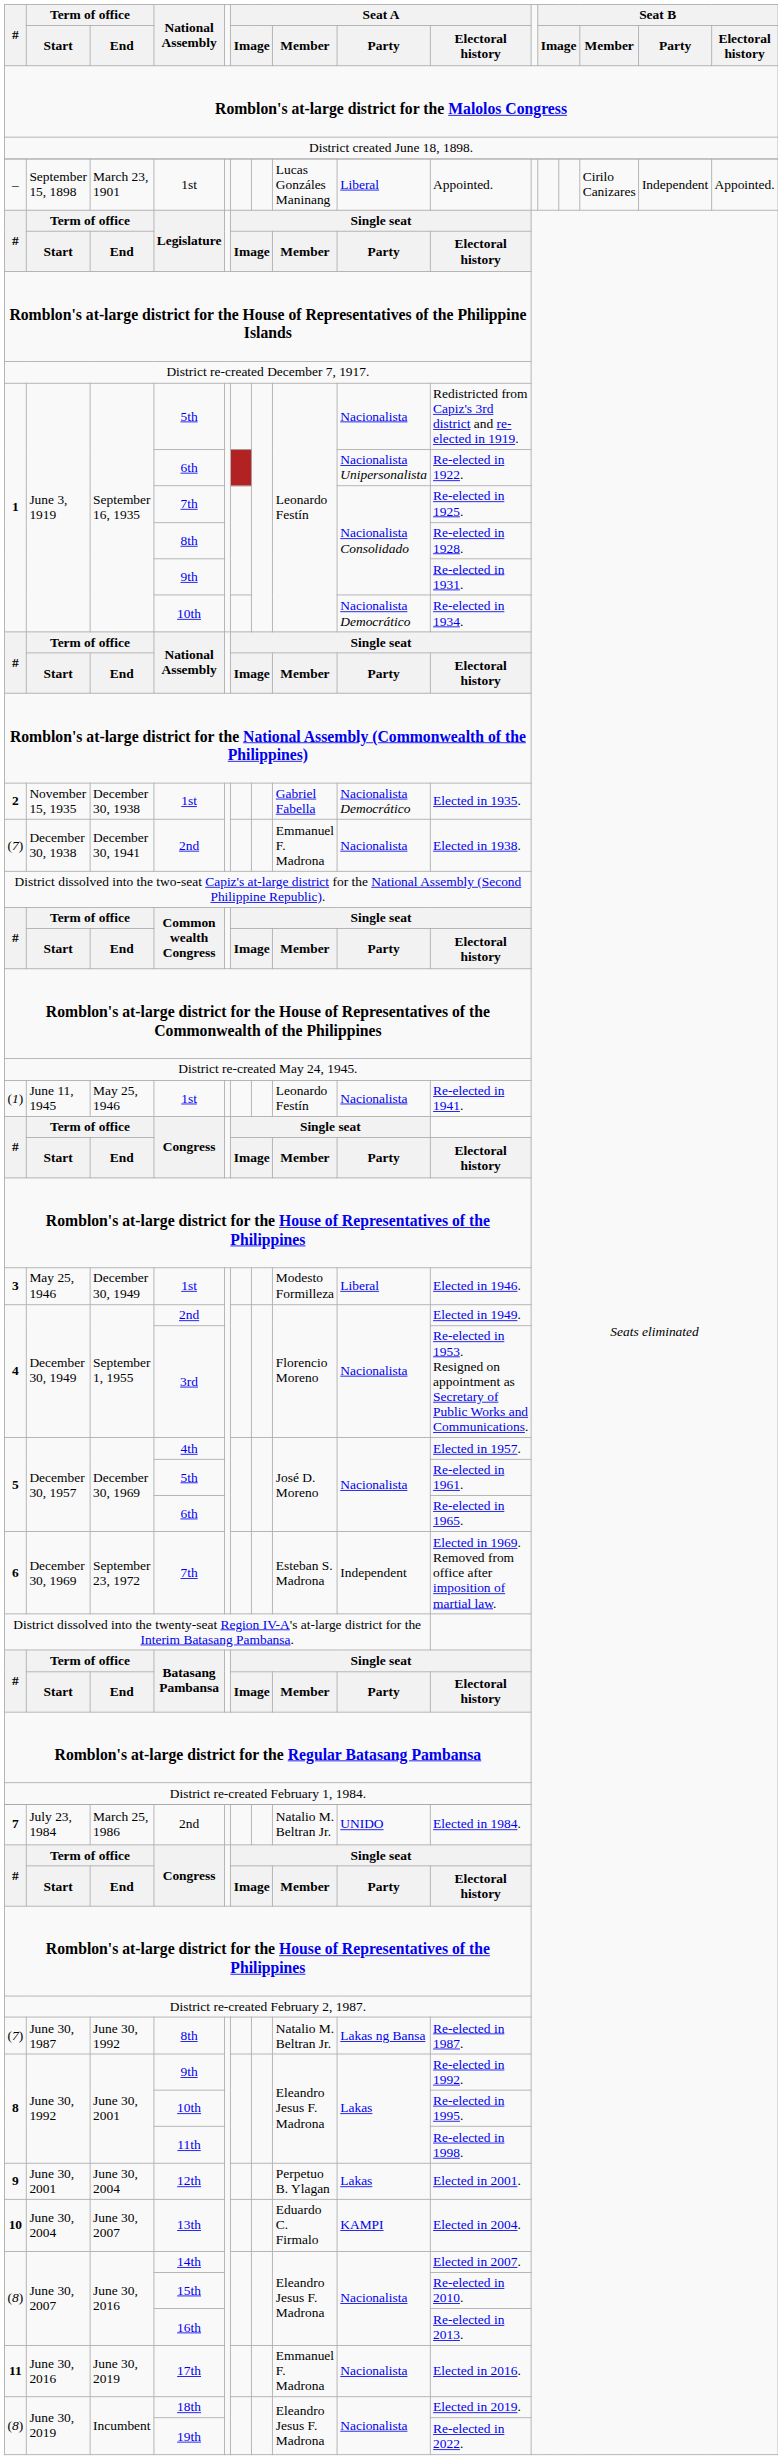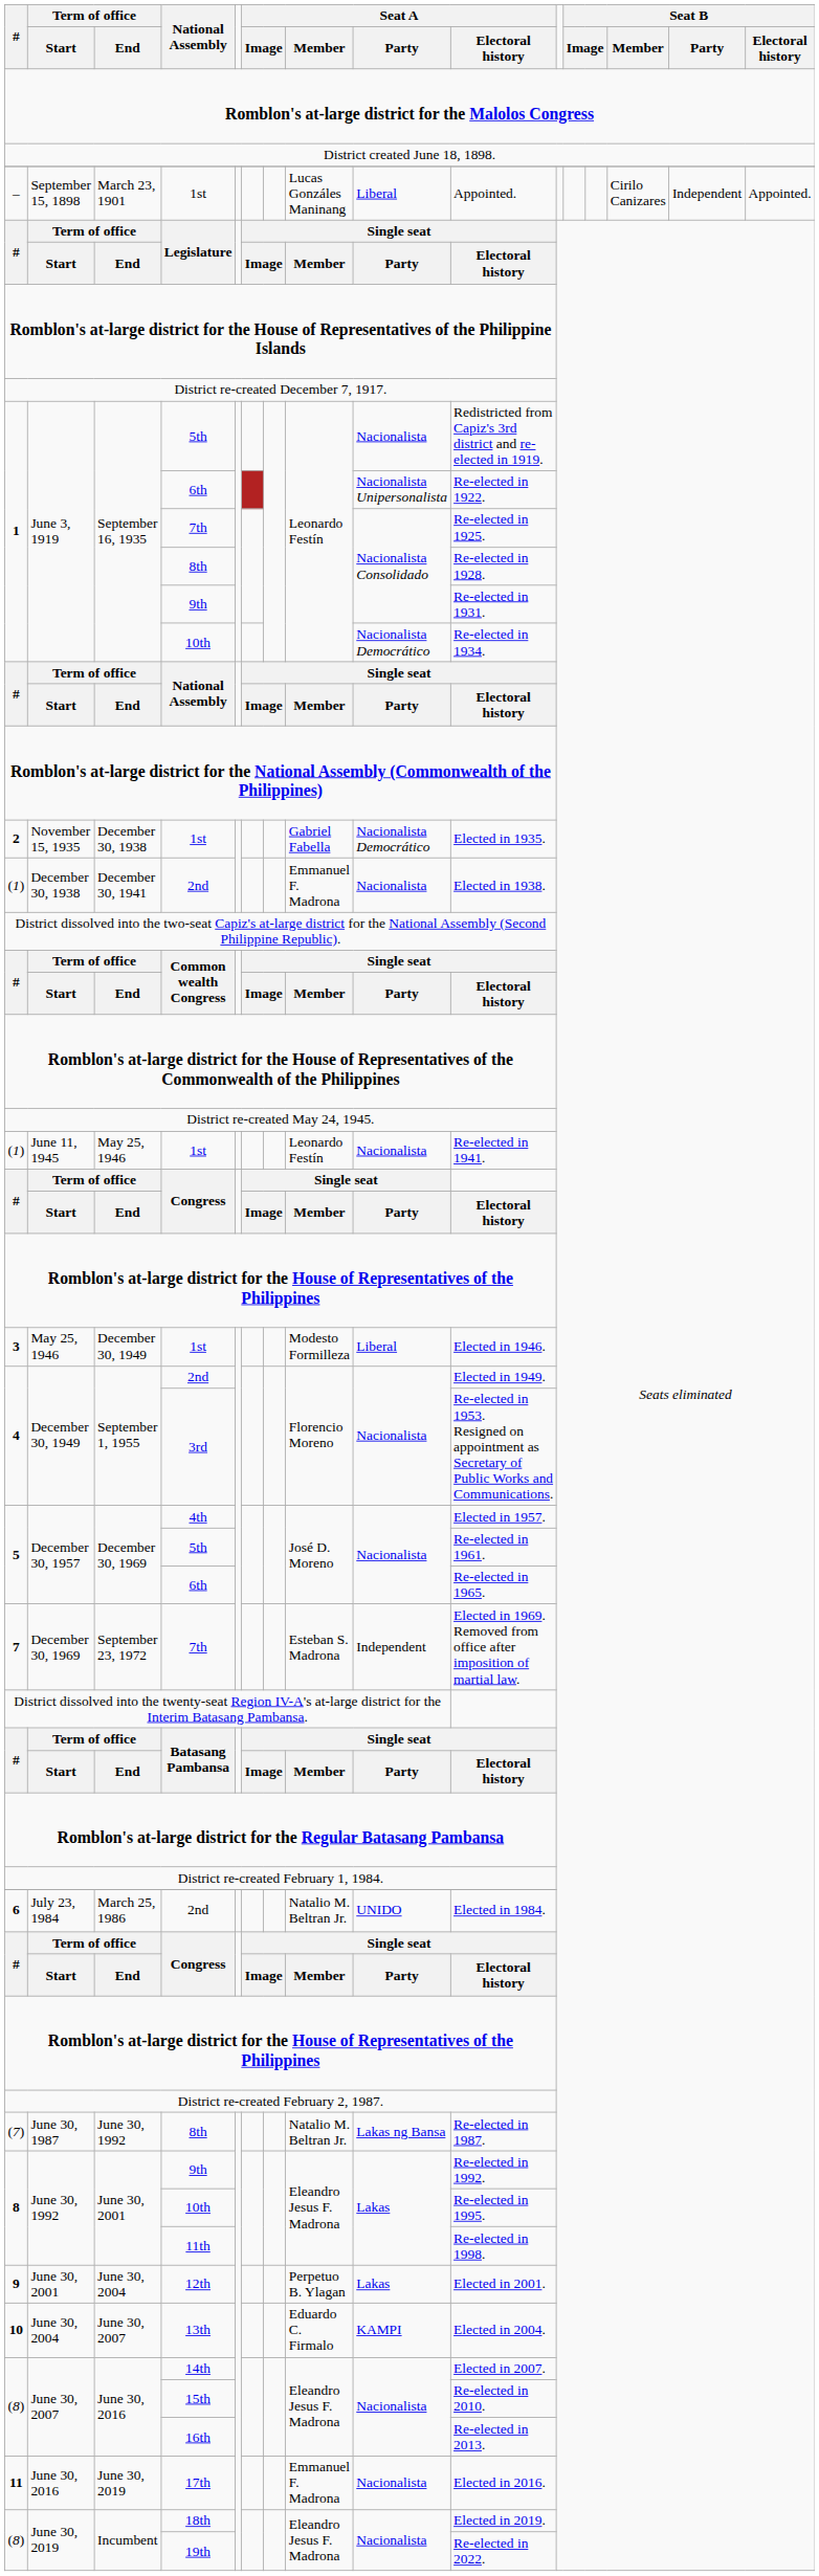December 30, 1938 / 2nd | #: (7) -> (1)
December 30, 1969 / 7th | #: 6 -> 7
July 23, 1984 / 2nd | #: 7 -> 6
